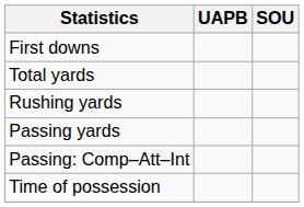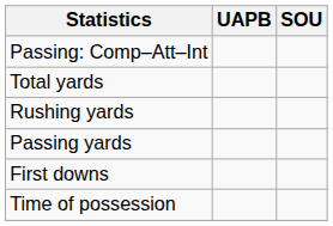rows swapped: First downs <-> Passing: Comp–Att–Int
